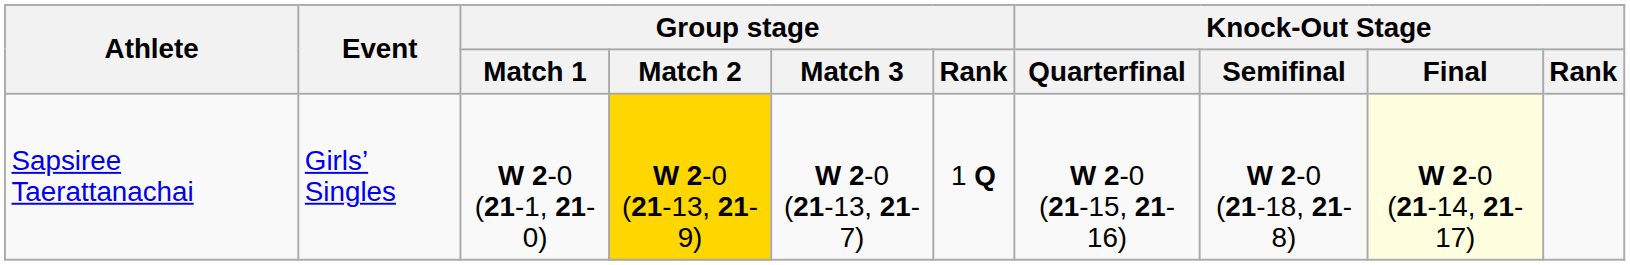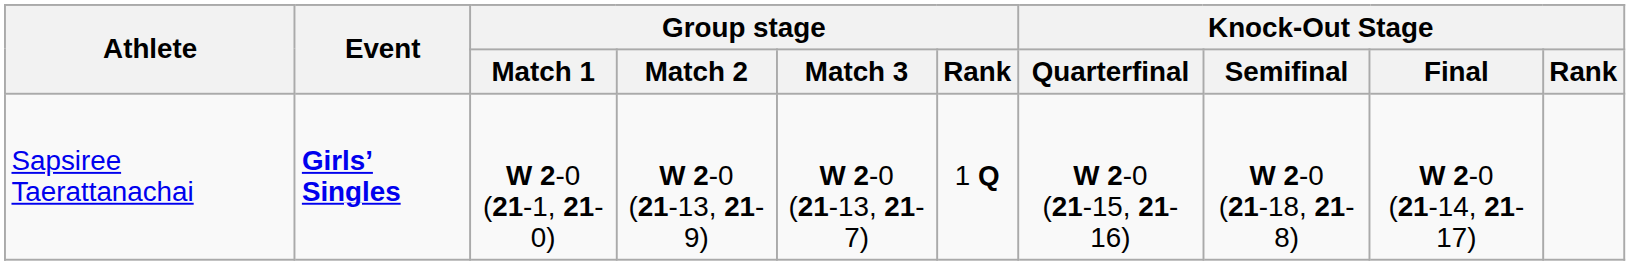Sapsiree Taerattanachai | Event: normal -> bold
Sapsiree Taerattanachai | Group stage / Match 2: gold background -> no background
Sapsiree Taerattanachai | Knock-Out Stage / Final: lightyellow background -> no background
